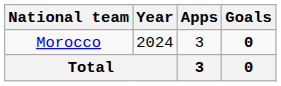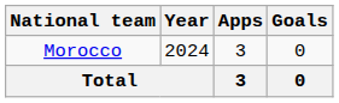Morocco | Goals: bold -> normal
